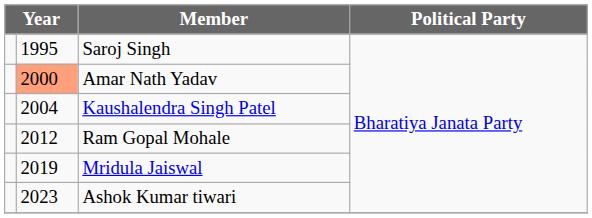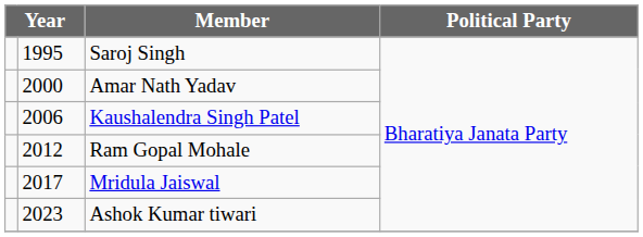Amar Nath Yadav | column 2: lightsalmon background -> no background
Kaushalendra Singh Patel | column 2: 2004 -> 2006
Mridula Jaiswal | column 2: 2019 -> 2017
